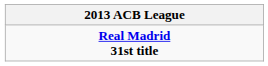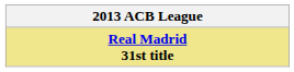row 2 | column 1: no background -> khaki background
